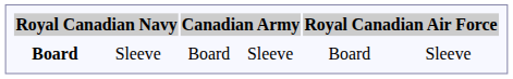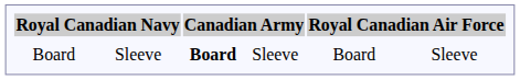row 2 | column 1: bold -> normal
row 2 | column 3: normal -> bold
